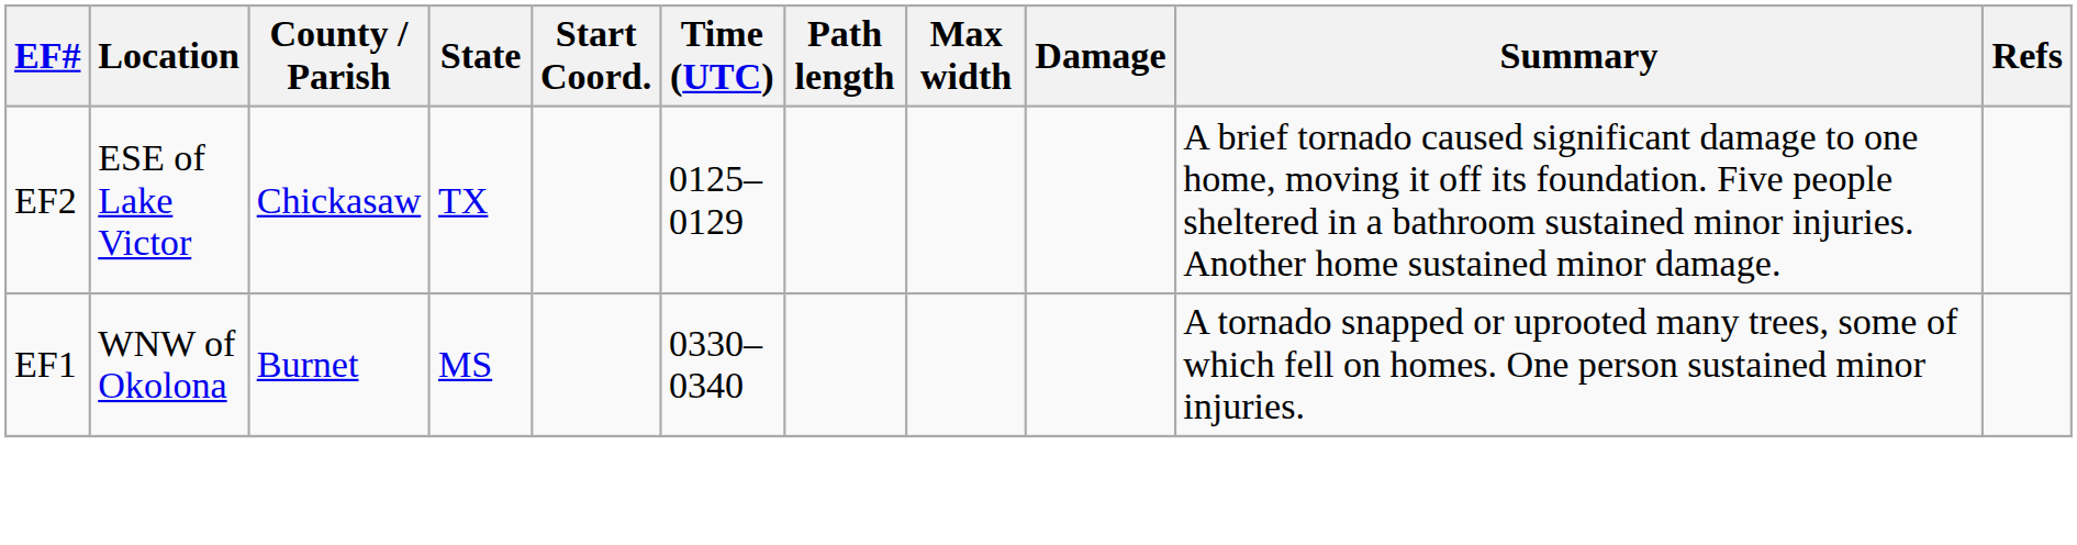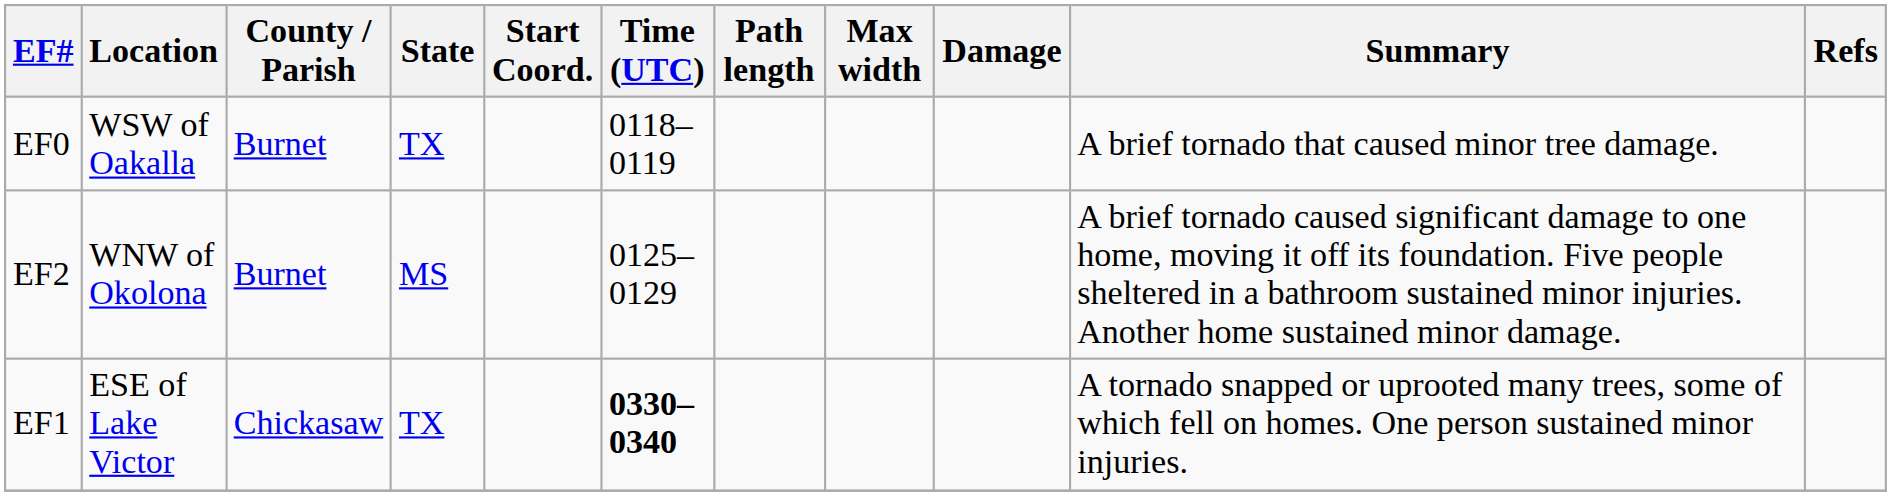+ row: EF0 | WSW of Oakalla | Burnet | TX | 0118–0119 | A brief tornado that caused minor tree damage.
EF2 | Location: ESE of Lake Victor -> WNW of Okolona
EF2 | County / Parish: Chickasaw -> Burnet
EF2 | State: TX -> MS
EF1 | Location: WNW of Okolona -> ESE of Lake Victor
EF1 | County / Parish: Burnet -> Chickasaw
EF1 | State: MS -> TX
EF1 | Time (UTC): normal -> bold
